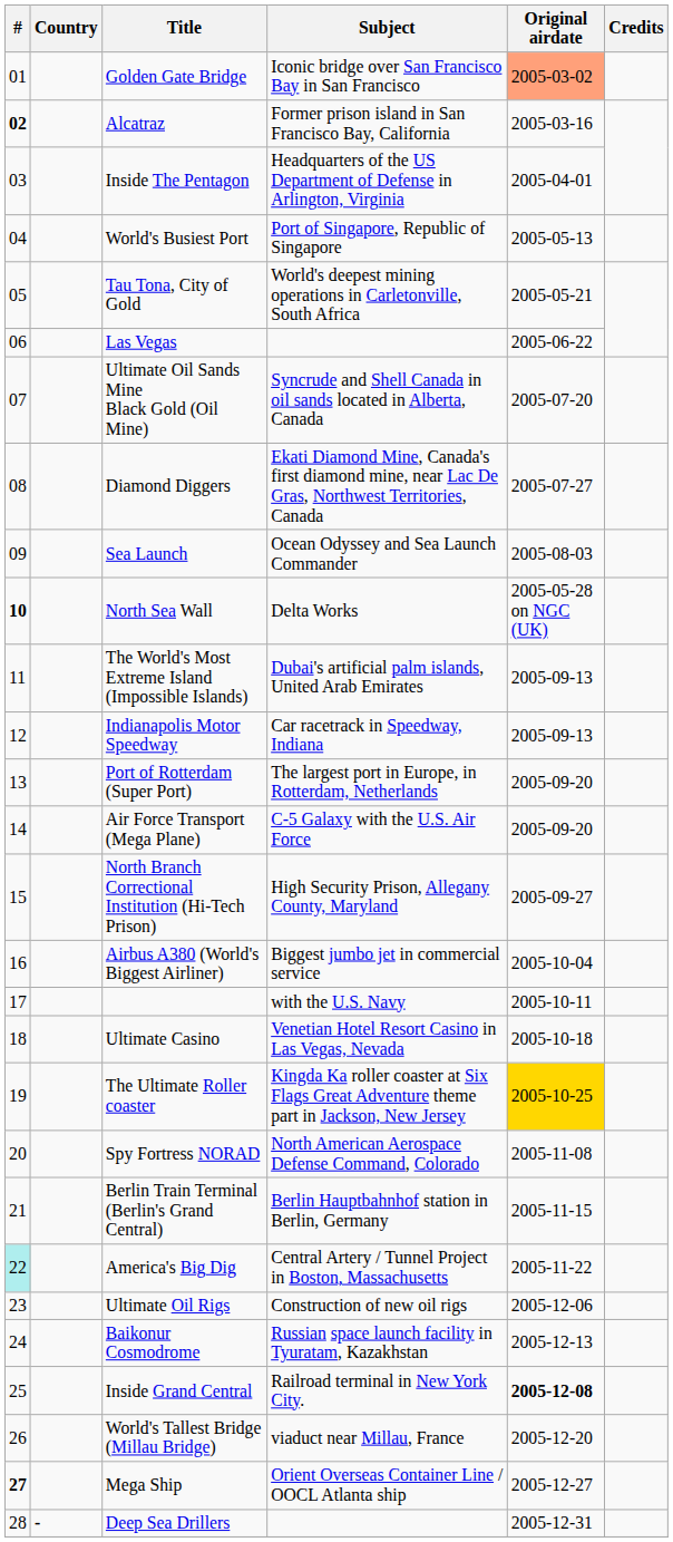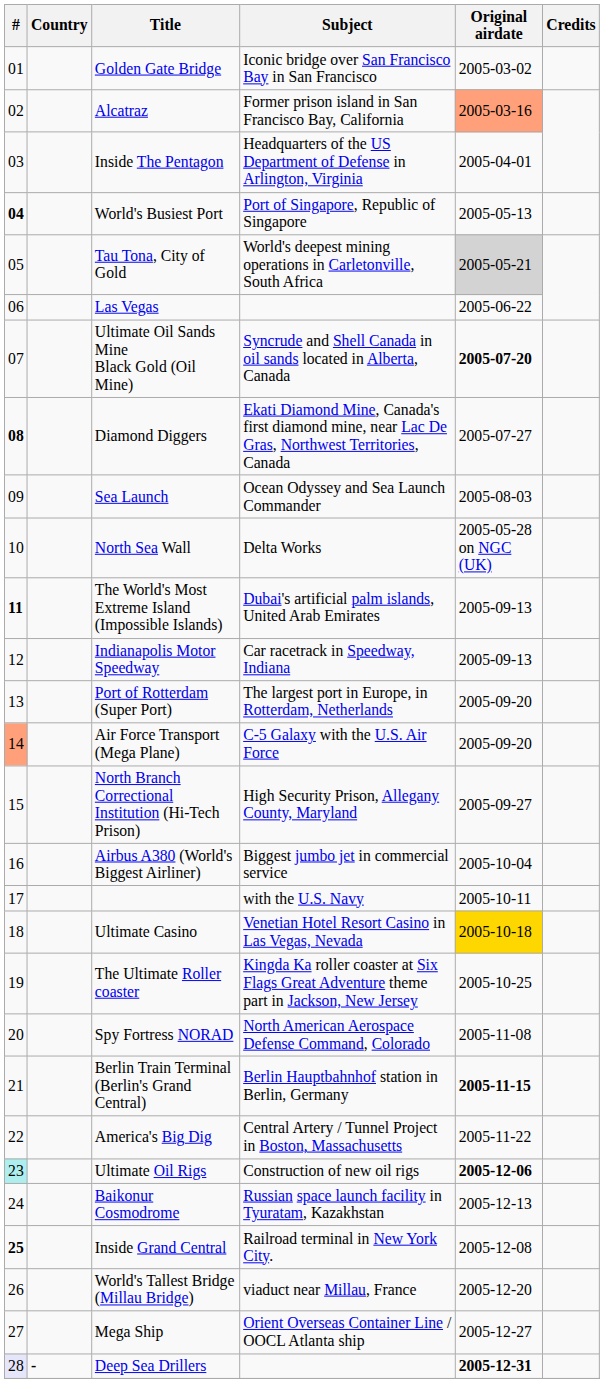Golden Gate Bridge | Original airdate: lightsalmon background -> no background
Alcatraz | #: bold -> normal
Alcatraz | Original airdate: no background -> lightsalmon background
World's Busiest Port | #: normal -> bold
Tau Tona, City of Gold | Original airdate: no background -> lightgrey background
Ultimate Oil Sands Mine Black Gold (Oil Mine) | Original airdate: normal -> bold
Diamond Diggers | #: normal -> bold
North Sea Wall | #: bold -> normal
The World's Most Extreme Island (Impossible Islands) | #: normal -> bold
Air Force Transport (Mega Plane) | #: no background -> lightsalmon background
Ultimate Casino | Original airdate: no background -> gold background
The Ultimate Roller coaster | Original airdate: gold background -> no background
Berlin Train Terminal (Berlin's Grand Central) | Original airdate: normal -> bold
America's Big Dig | #: paleturquoise background -> no background
Ultimate Oil Rigs | #: no background -> paleturquoise background
Ultimate Oil Rigs | Original airdate: normal -> bold
Inside Grand Central | #: normal -> bold
Inside Grand Central | Original airdate: bold -> normal
Mega Ship | #: bold -> normal
Deep Sea Drillers | #: no background -> lavender background
Deep Sea Drillers | Original airdate: normal -> bold
